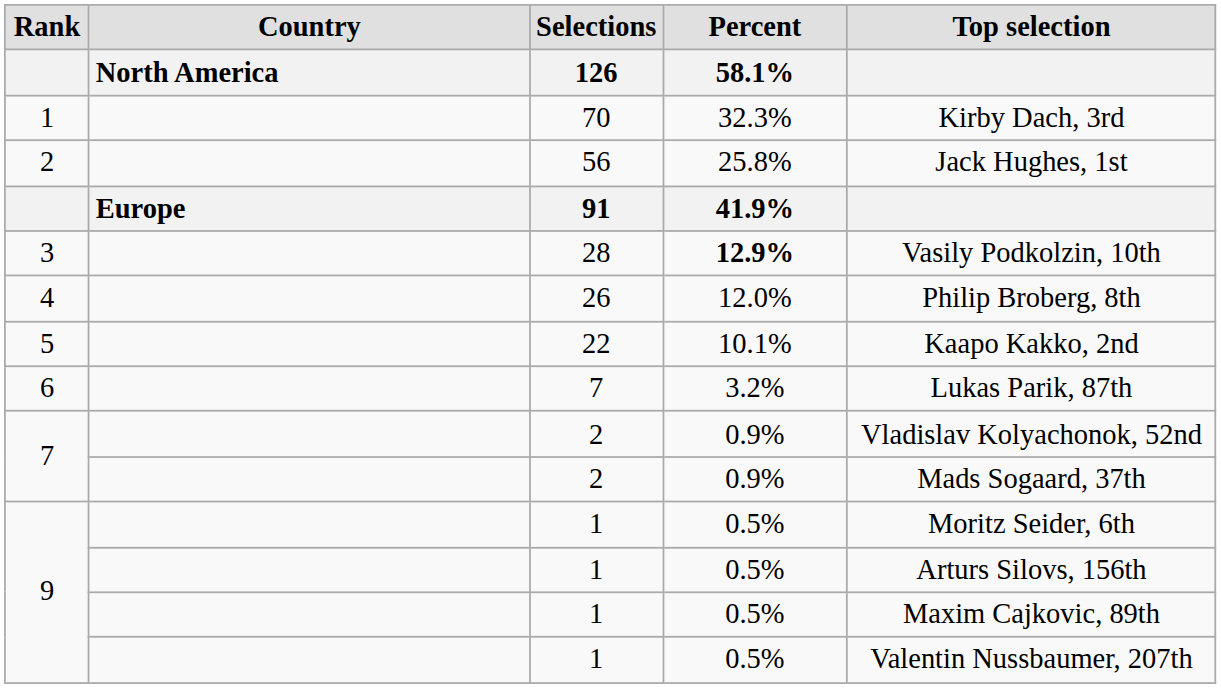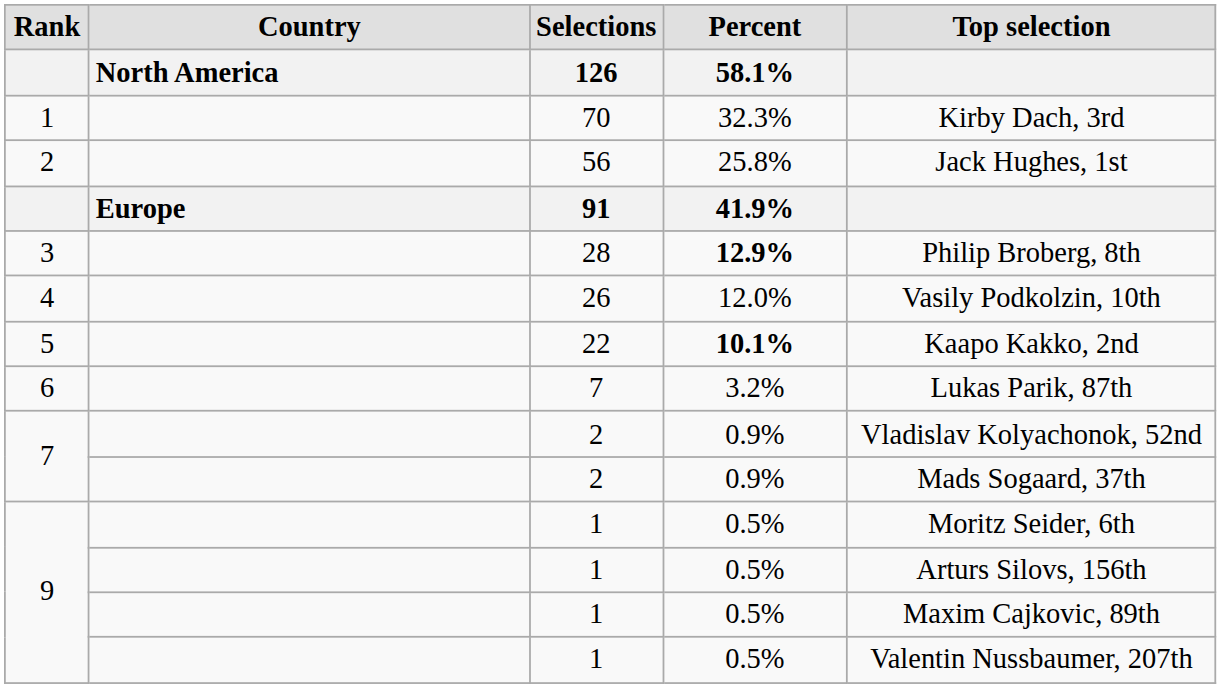3 | Top selection: Vasily Podkolzin, 10th -> Philip Broberg, 8th
4 | Top selection: Philip Broberg, 8th -> Vasily Podkolzin, 10th
5 | Percent / 58.1%: normal -> bold
